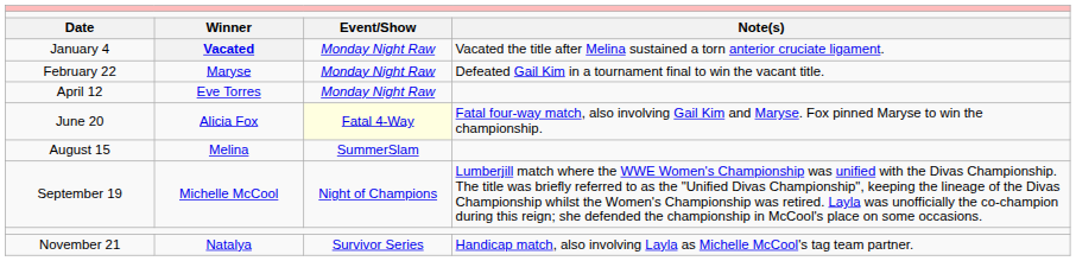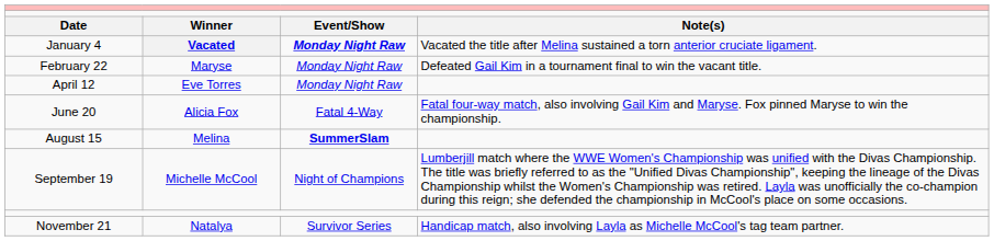January 4 | column 3: normal -> bold
June 20 | column 3: lightyellow background -> no background
August 15 | column 3: normal -> bold
